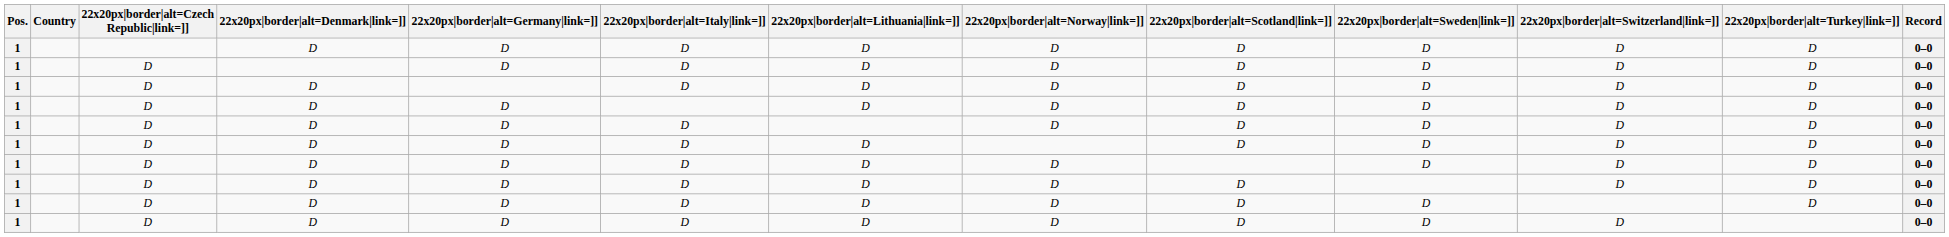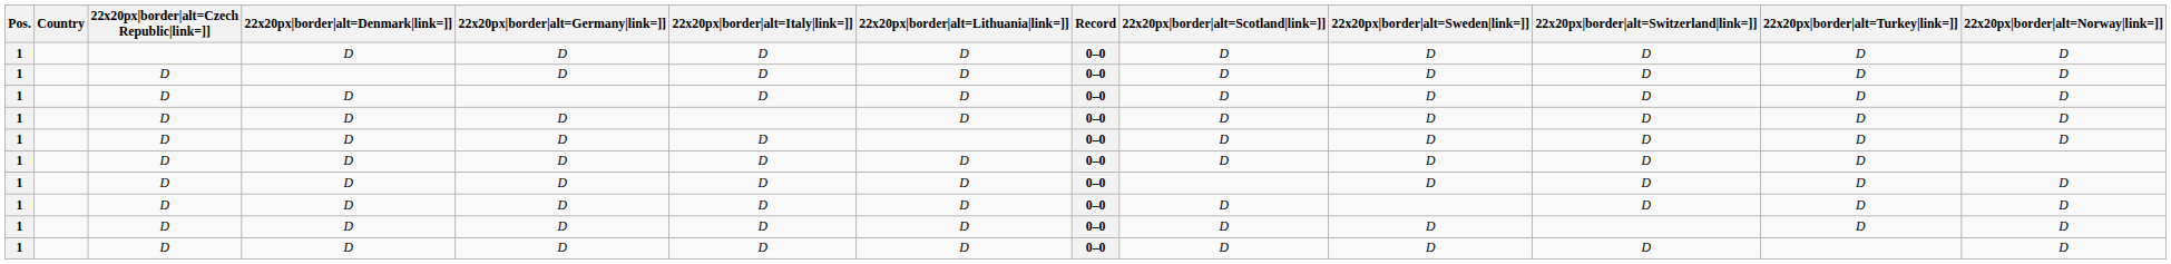columns swapped: 22x20px|border|alt=Norway|link=]] <-> Record
